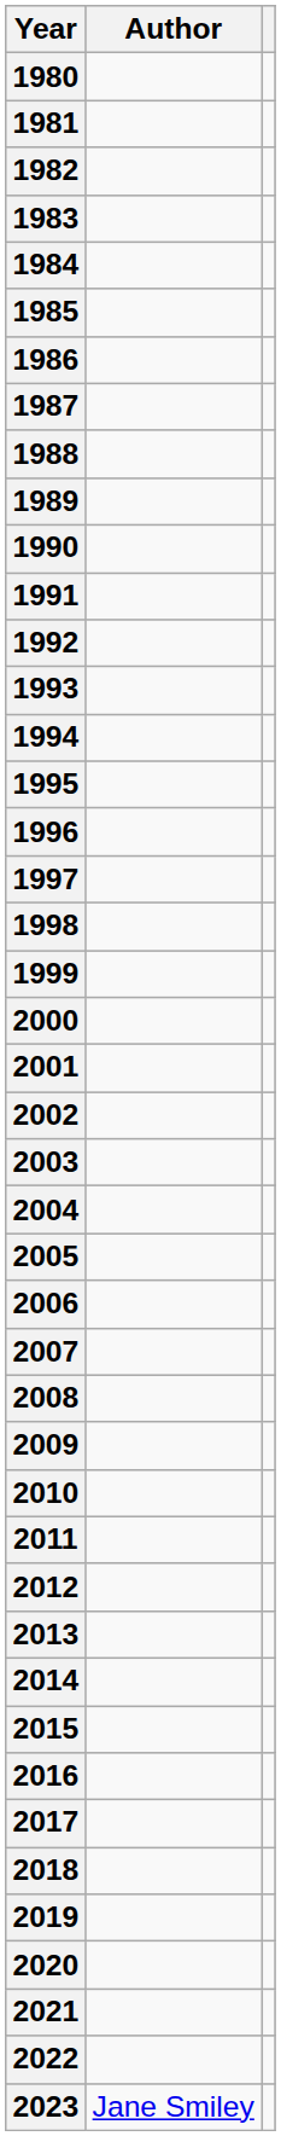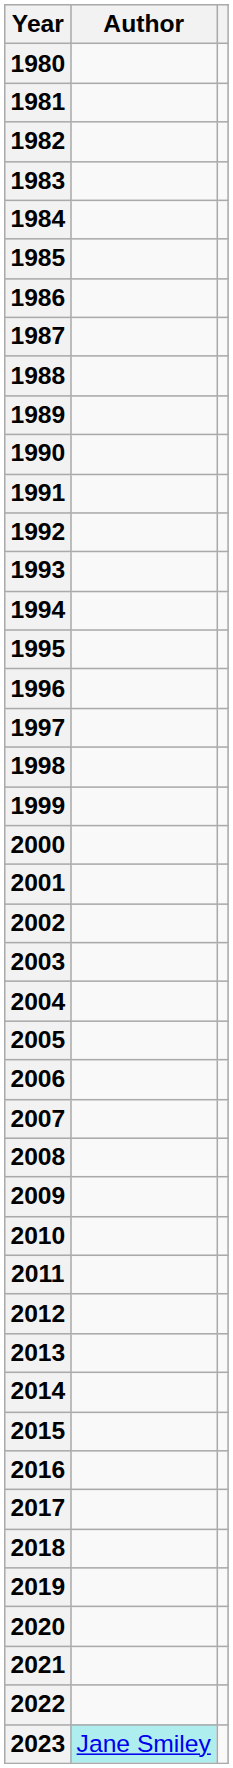2023 | Author: no background -> paleturquoise background
